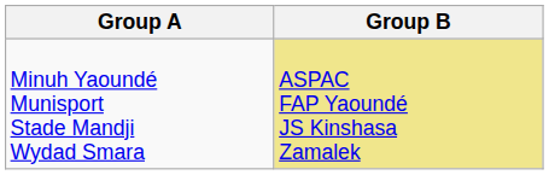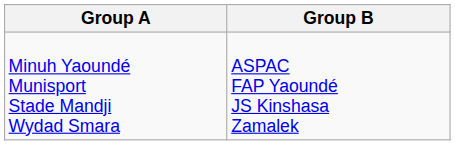Minuh Yaoundé Munisport Stade Mandji Wydad Smara | Group B: khaki background -> no background
